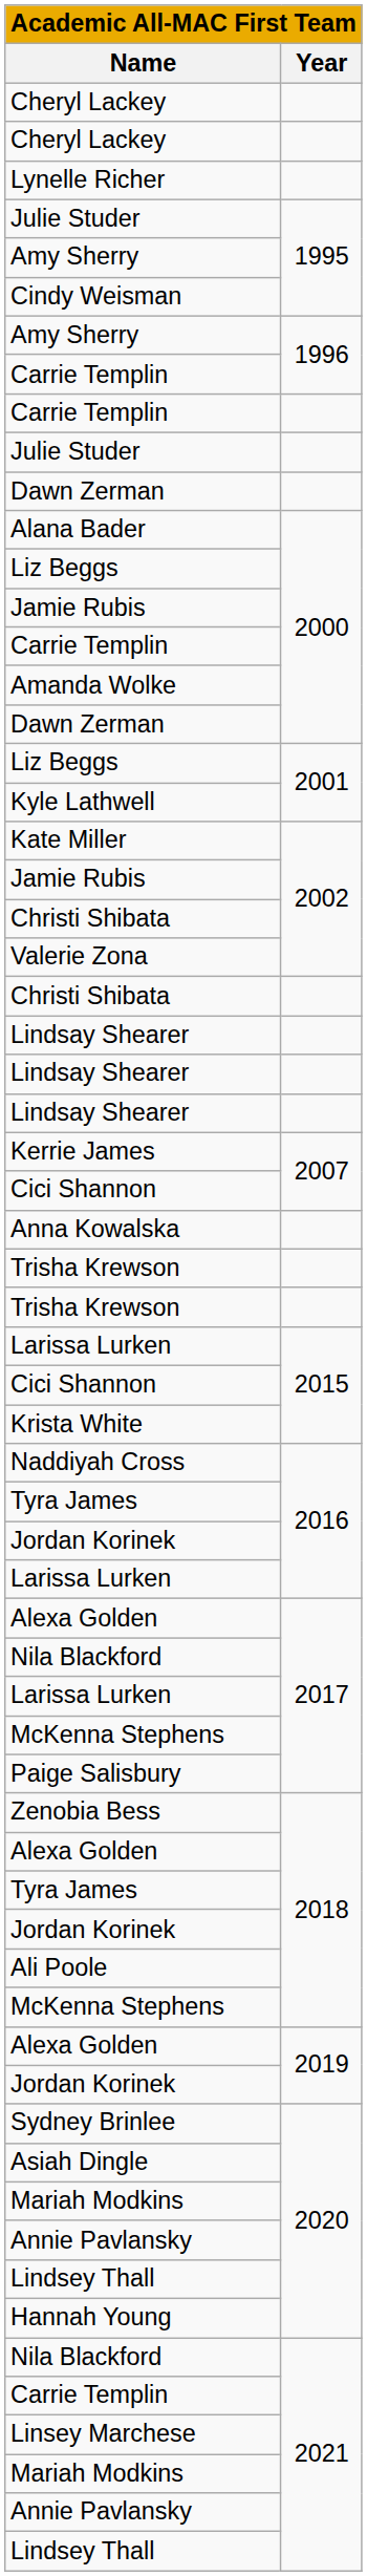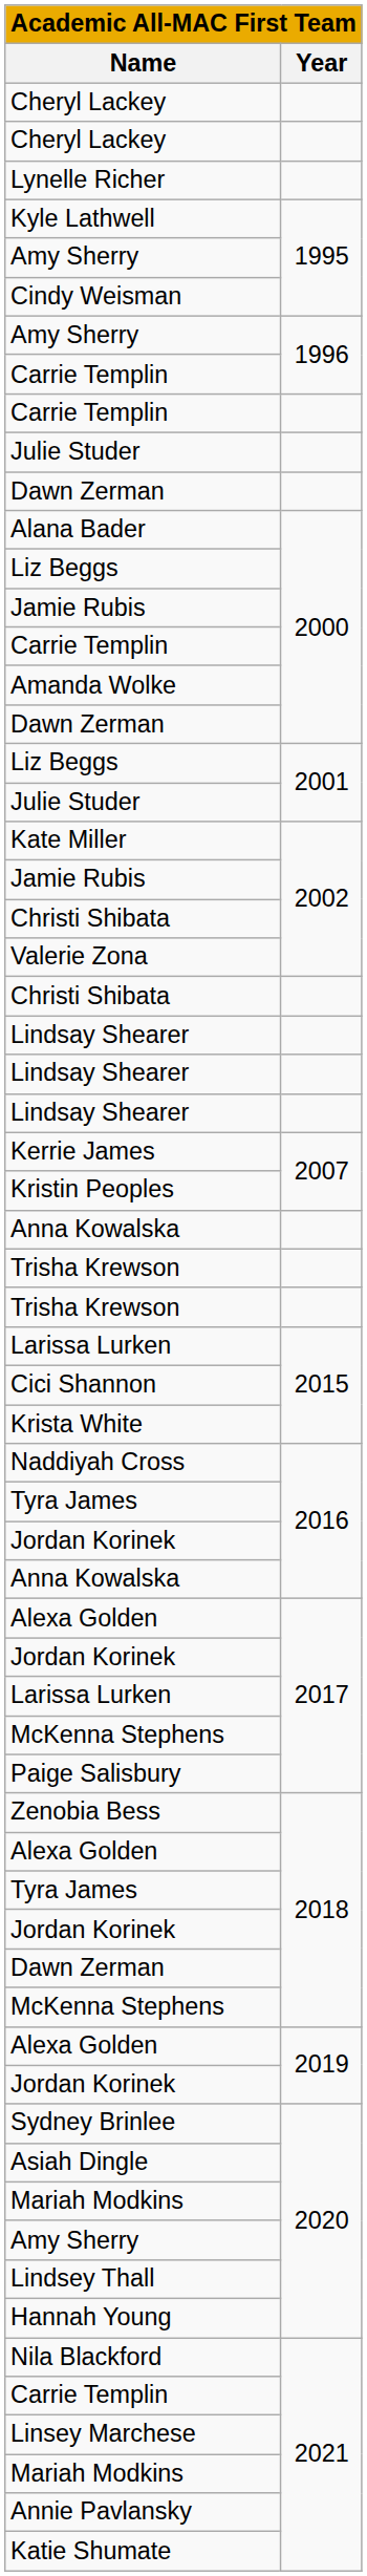row 6 | Name: Julie Studer -> Kyle Lathwell
row 21 | Name: Kyle Lathwell -> Julie Studer
row 31 | Name: Cici Shannon -> Kristin Peoples
row 41 | Name: Larissa Lurken -> Anna Kowalska
row 43 | Name: Nila Blackford -> Jordan Korinek
row 51 | Name: Ali Poole -> Dawn Zerman
row 58 | Name: Annie Pavlansky -> Amy Sherry
row 66 | Name: Lindsey Thall -> Katie Shumate
